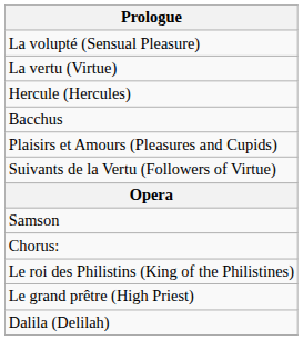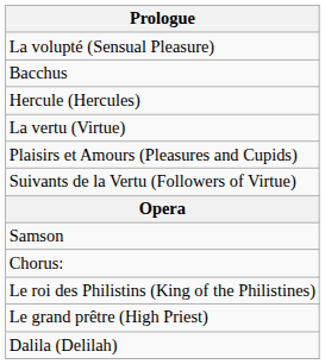row 3 | column 1: La vertu (Virtue) -> Bacchus
row 5 | column 1: Bacchus -> La vertu (Virtue)
